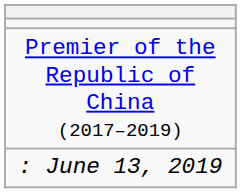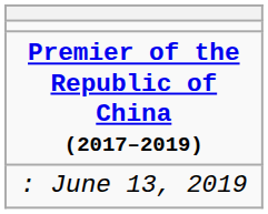row 3 | column 1: normal -> bold
